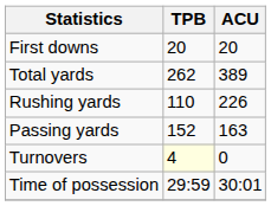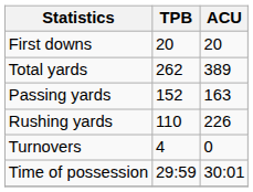rows swapped: Rushing yards <-> Passing yards
Turnovers | TPB: lightyellow background -> no background
